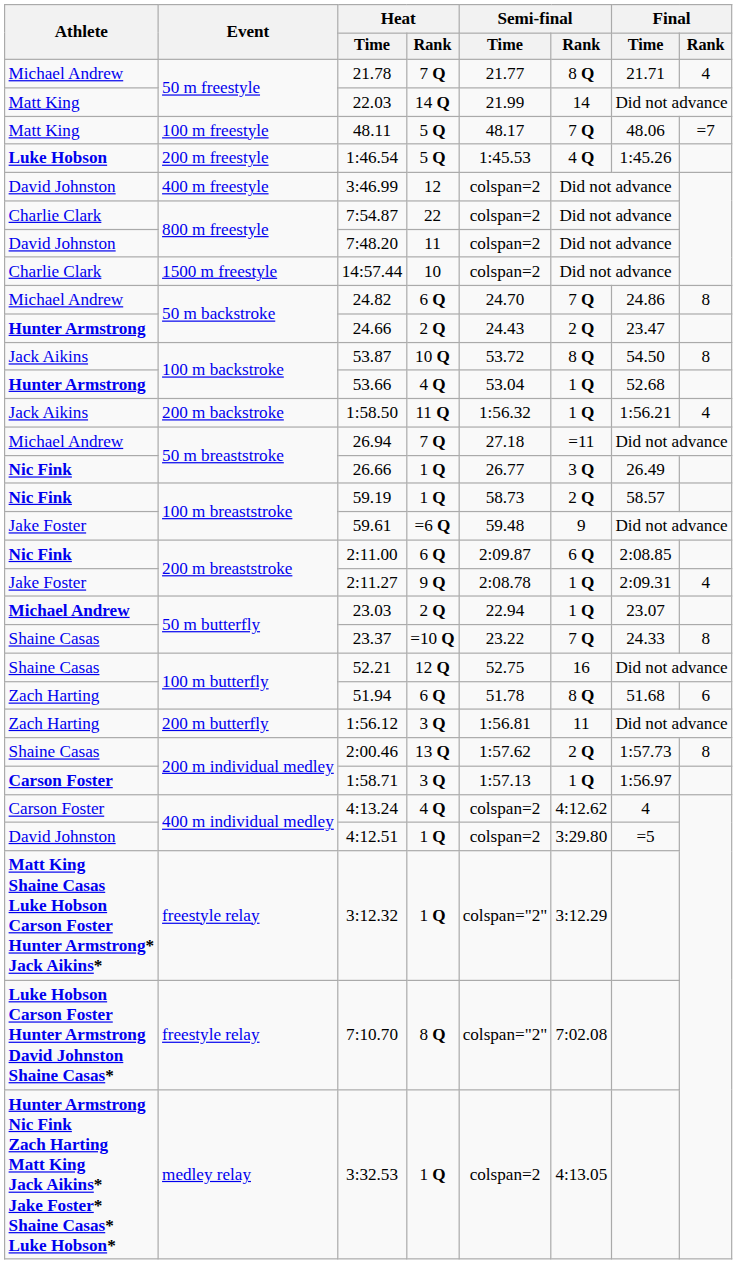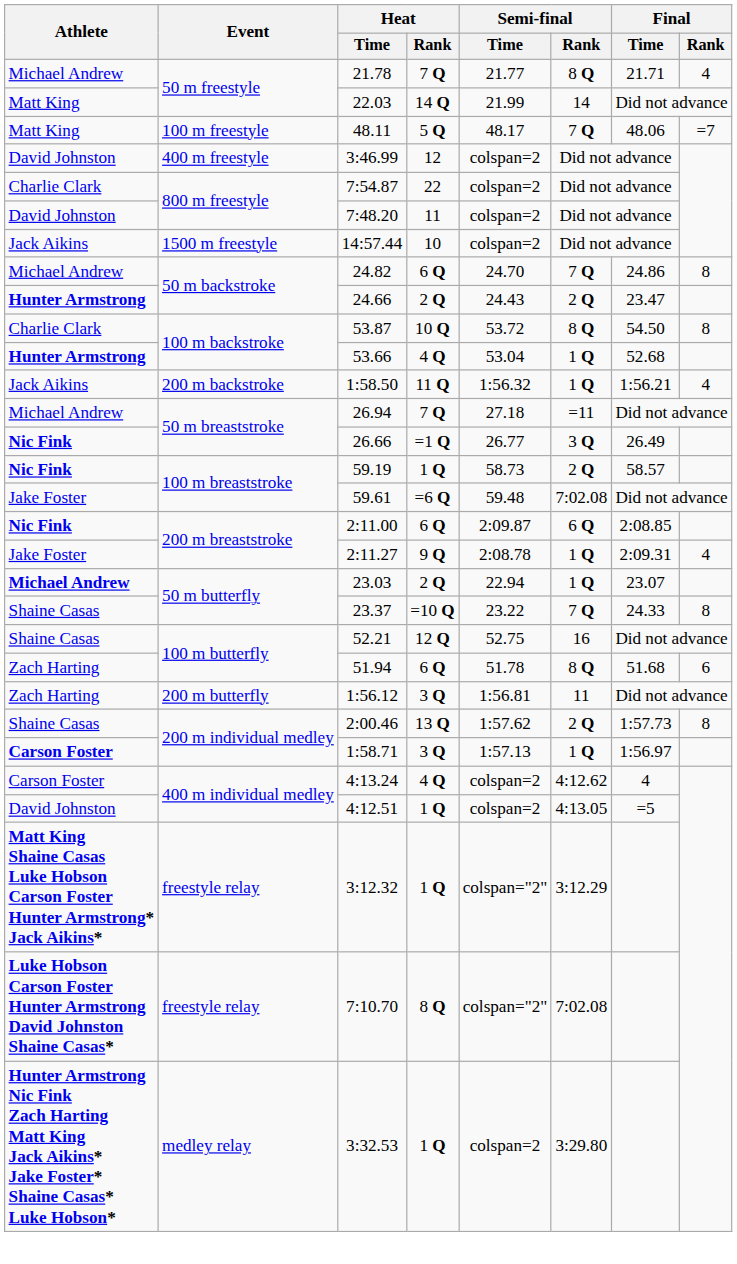- row: Luke Hobson | 200 m freestyle | 1:46.54 | 5 Q | 1:45.53 | 4 Q | 1:45.26
14:57.44 | Athlete: Charlie Clark -> Jack Aikins
53.87 | Athlete: Jack Aikins -> Charlie Clark
26.66 | Heat / Rank: 1 Q -> =1 Q
59.61 | Semi-final / Rank: 9 -> 7:02.08
4:12.51 | Semi-final / Rank: 3:29.80 -> 4:13.05
3:32.53 | Semi-final / Rank: 4:13.05 -> 3:29.80
